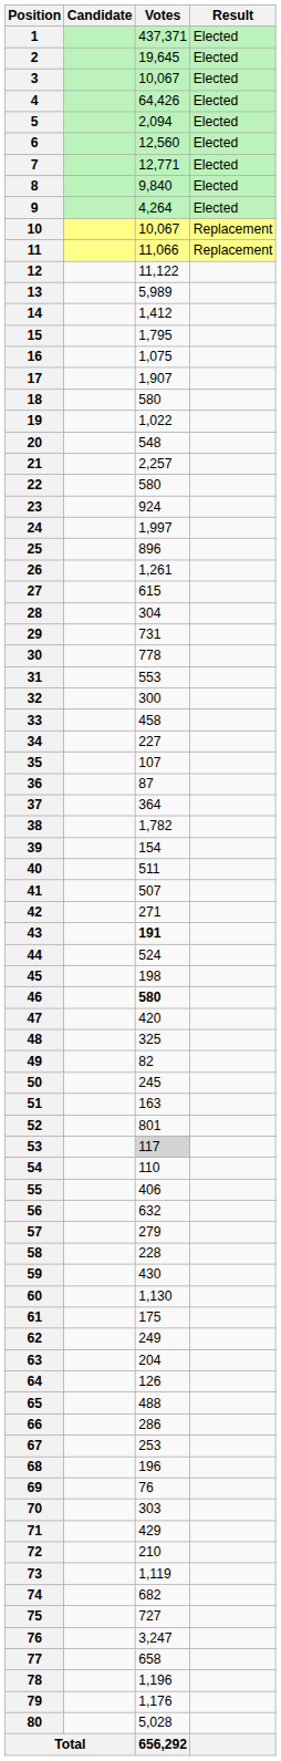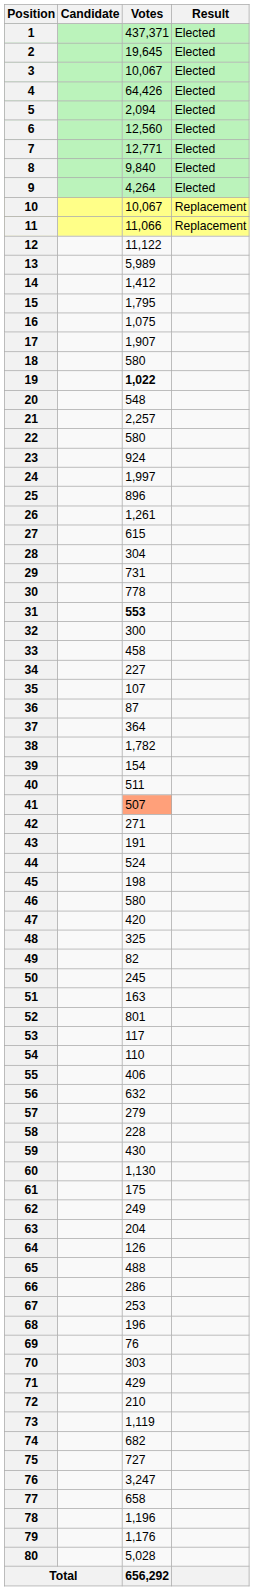19 | Votes: normal -> bold
31 | Votes: normal -> bold
41 | Votes: no background -> lightsalmon background
43 | Votes: bold -> normal
46 | Votes: bold -> normal
53 | Votes: lightgrey background -> no background
